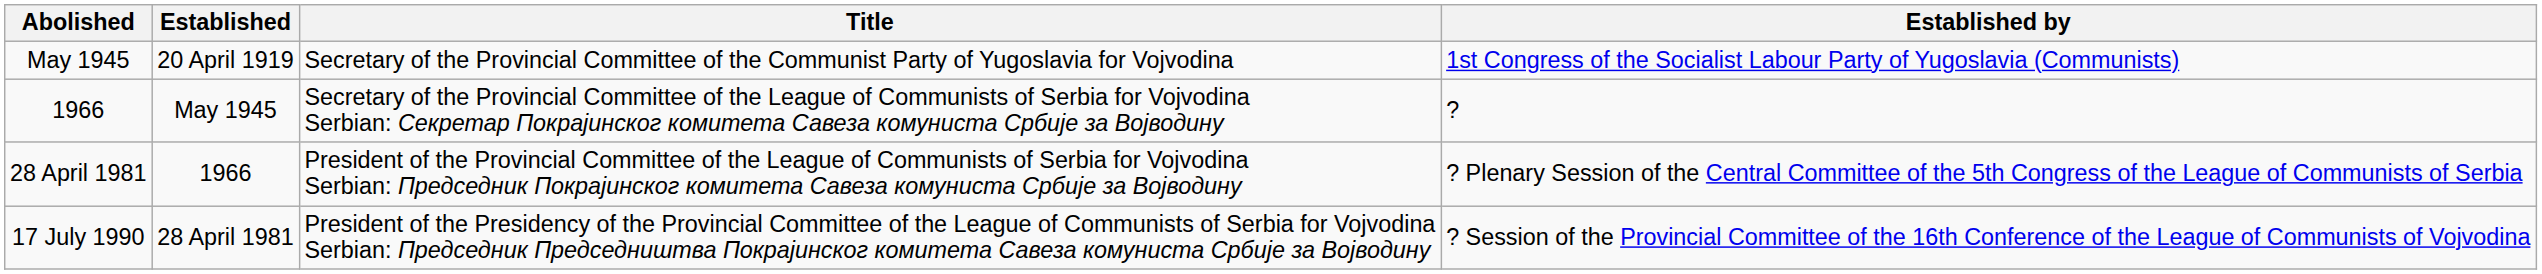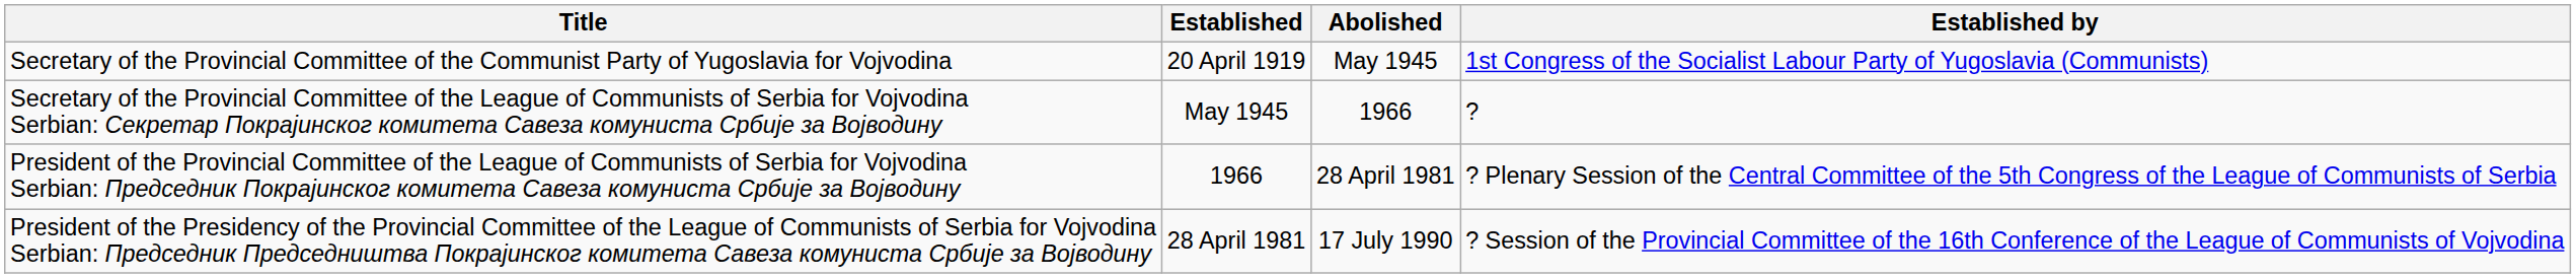columns swapped: Title <-> Abolished
